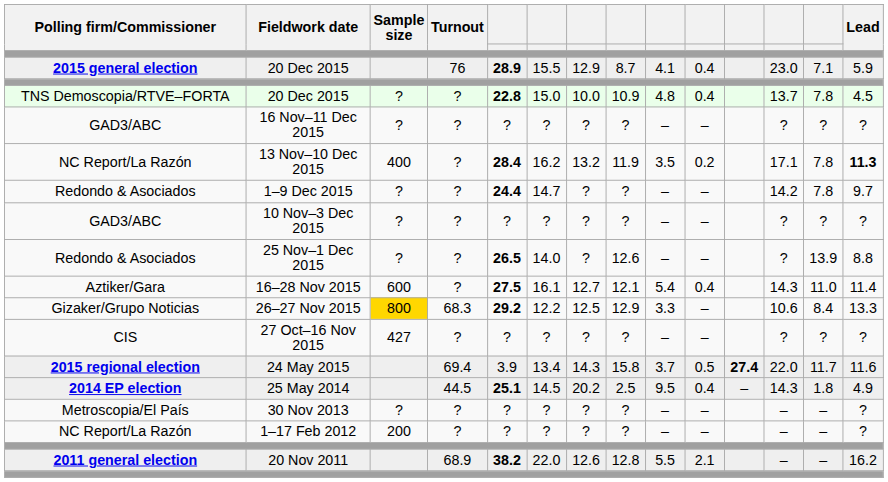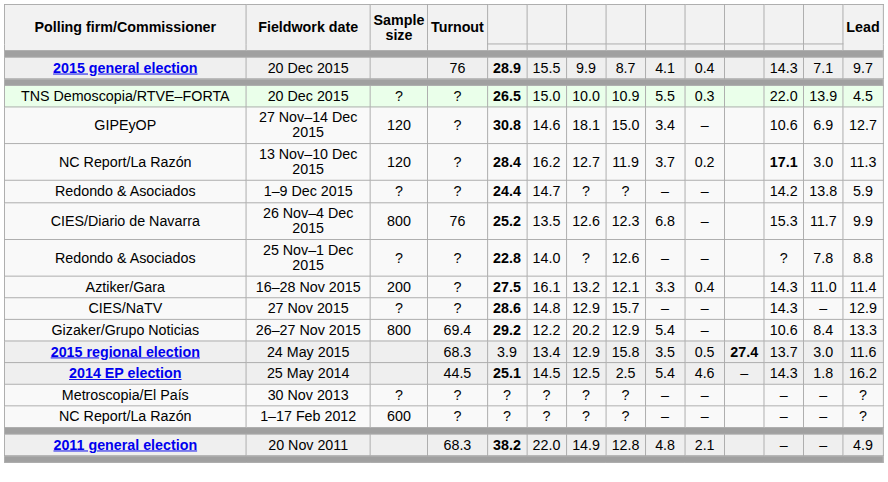2015 general election / 20 Dec 2015 | column 7: 12.9 -> 9.9
2015 general election / 20 Dec 2015 | column 12: 23.0 -> 14.3
2015 general election / 20 Dec 2015 | Lead: 5.9 -> 9.7
TNS Demoscopia/RTVE–FORTA / 20 Dec 2015 | column 5: 22.8 -> 26.5
TNS Demoscopia/RTVE–FORTA / 20 Dec 2015 | column 9: 4.8 -> 5.5
TNS Demoscopia/RTVE–FORTA / 20 Dec 2015 | column 10: 0.4 -> 0.3
TNS Demoscopia/RTVE–FORTA / 20 Dec 2015 | column 12: 13.7 -> 22.0
TNS Demoscopia/RTVE–FORTA / 20 Dec 2015 | column 13: 7.8 -> 13.9
+ row: GIPEyOP | 27 Nov–14 Dec 2015 | 120 | ? | 30.8 | 14.6 | 18.1 | 15.0 | 3.4 | – | 10.6 | 6.9 | 12.7
- row: GAD3/ABC | 16 Nov–11 Dec 2015 | ? | ? | ? | ? | ? | ? | – | – | ? | ? | ?
13 Nov–10 Dec 2015 | Sample size: 400 -> 120
13 Nov–10 Dec 2015 | column 7: 13.2 -> 12.7
13 Nov–10 Dec 2015 | column 9: 3.5 -> 3.7
13 Nov–10 Dec 2015 | column 12: normal -> bold
13 Nov–10 Dec 2015 | column 13: 7.8 -> 3.0
13 Nov–10 Dec 2015 | Lead: bold -> normal
1–9 Dec 2015 | column 13: 7.8 -> 13.8
1–9 Dec 2015 | Lead: 9.7 -> 5.9
+ row: CIES/Diario de Navarra | 26 Nov–4 Dec 2015 | 800 | 76 | 25.2 | 13.5 | 12.6 | 12.3 | 6.8 | – | 15.3 | 11.7 | 9.9
- row: GAD3/ABC | 10 Nov–3 Dec 2015 | ? | ? | ? | ? | ? | ? | – | – | ? | ? | ?
25 Nov–1 Dec 2015 | column 5: 26.5 -> 22.8
25 Nov–1 Dec 2015 | column 13: 13.9 -> 7.8
16–28 Nov 2015 | Sample size: 600 -> 200
16–28 Nov 2015 | column 7: 12.7 -> 13.2
16–28 Nov 2015 | column 9: 5.4 -> 3.3
+ row: CIES/NaTV | 27 Nov 2015 | ? | ? | 28.6 | 14.8 | 12.9 | 15.7 | – | – | 14.3 | – | 12.9
26–27 Nov 2015 | Sample size: gold background -> no background
26–27 Nov 2015 | Turnout: 68.3 -> 69.4
26–27 Nov 2015 | column 7: 12.5 -> 20.2
26–27 Nov 2015 | column 9: 3.3 -> 5.4
- row: CIS | 27 Oct–16 Nov 2015 | 427 | ? | ? | ? | ? | ? | – | – | ? | ? | ?
24 May 2015 | Turnout: 69.4 -> 68.3
24 May 2015 | column 7: 14.3 -> 12.9
24 May 2015 | column 9: 3.7 -> 3.5
24 May 2015 | column 12: 22.0 -> 13.7
24 May 2015 | column 13: 11.7 -> 3.0
25 May 2014 | column 7: 20.2 -> 12.5
25 May 2014 | column 9: 9.5 -> 5.4
25 May 2014 | column 10: 0.4 -> 4.6
25 May 2014 | Lead: 4.9 -> 16.2
1–17 Feb 2012 | Sample size: 200 -> 600
20 Nov 2011 | Turnout: 68.9 -> 68.3
20 Nov 2011 | column 7: 12.6 -> 14.9
20 Nov 2011 | column 9: 5.5 -> 4.8
20 Nov 2011 | Lead: 16.2 -> 4.9
